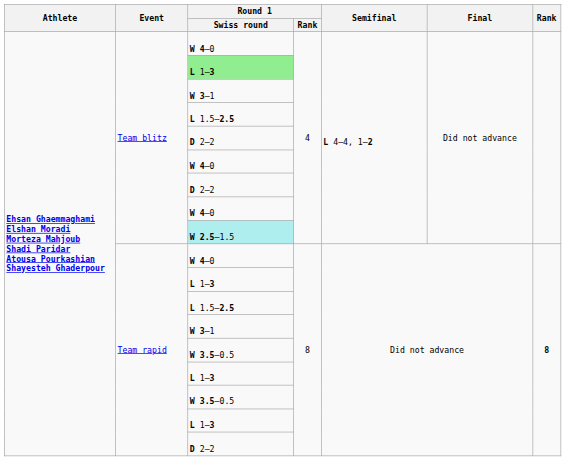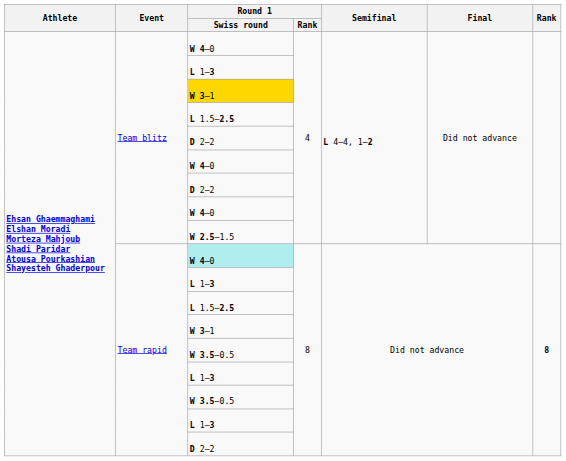Team blitz / L 1–3 | Round 1 / Swiss round: lightgreen background -> no background
Team blitz / W 3–1 | Round 1 / Swiss round: no background -> gold background
W 2.5–1.5 | Round 1 / Swiss round: paleturquoise background -> no background
Team rapid / W 4–0 | Round 1 / Swiss round: no background -> paleturquoise background
